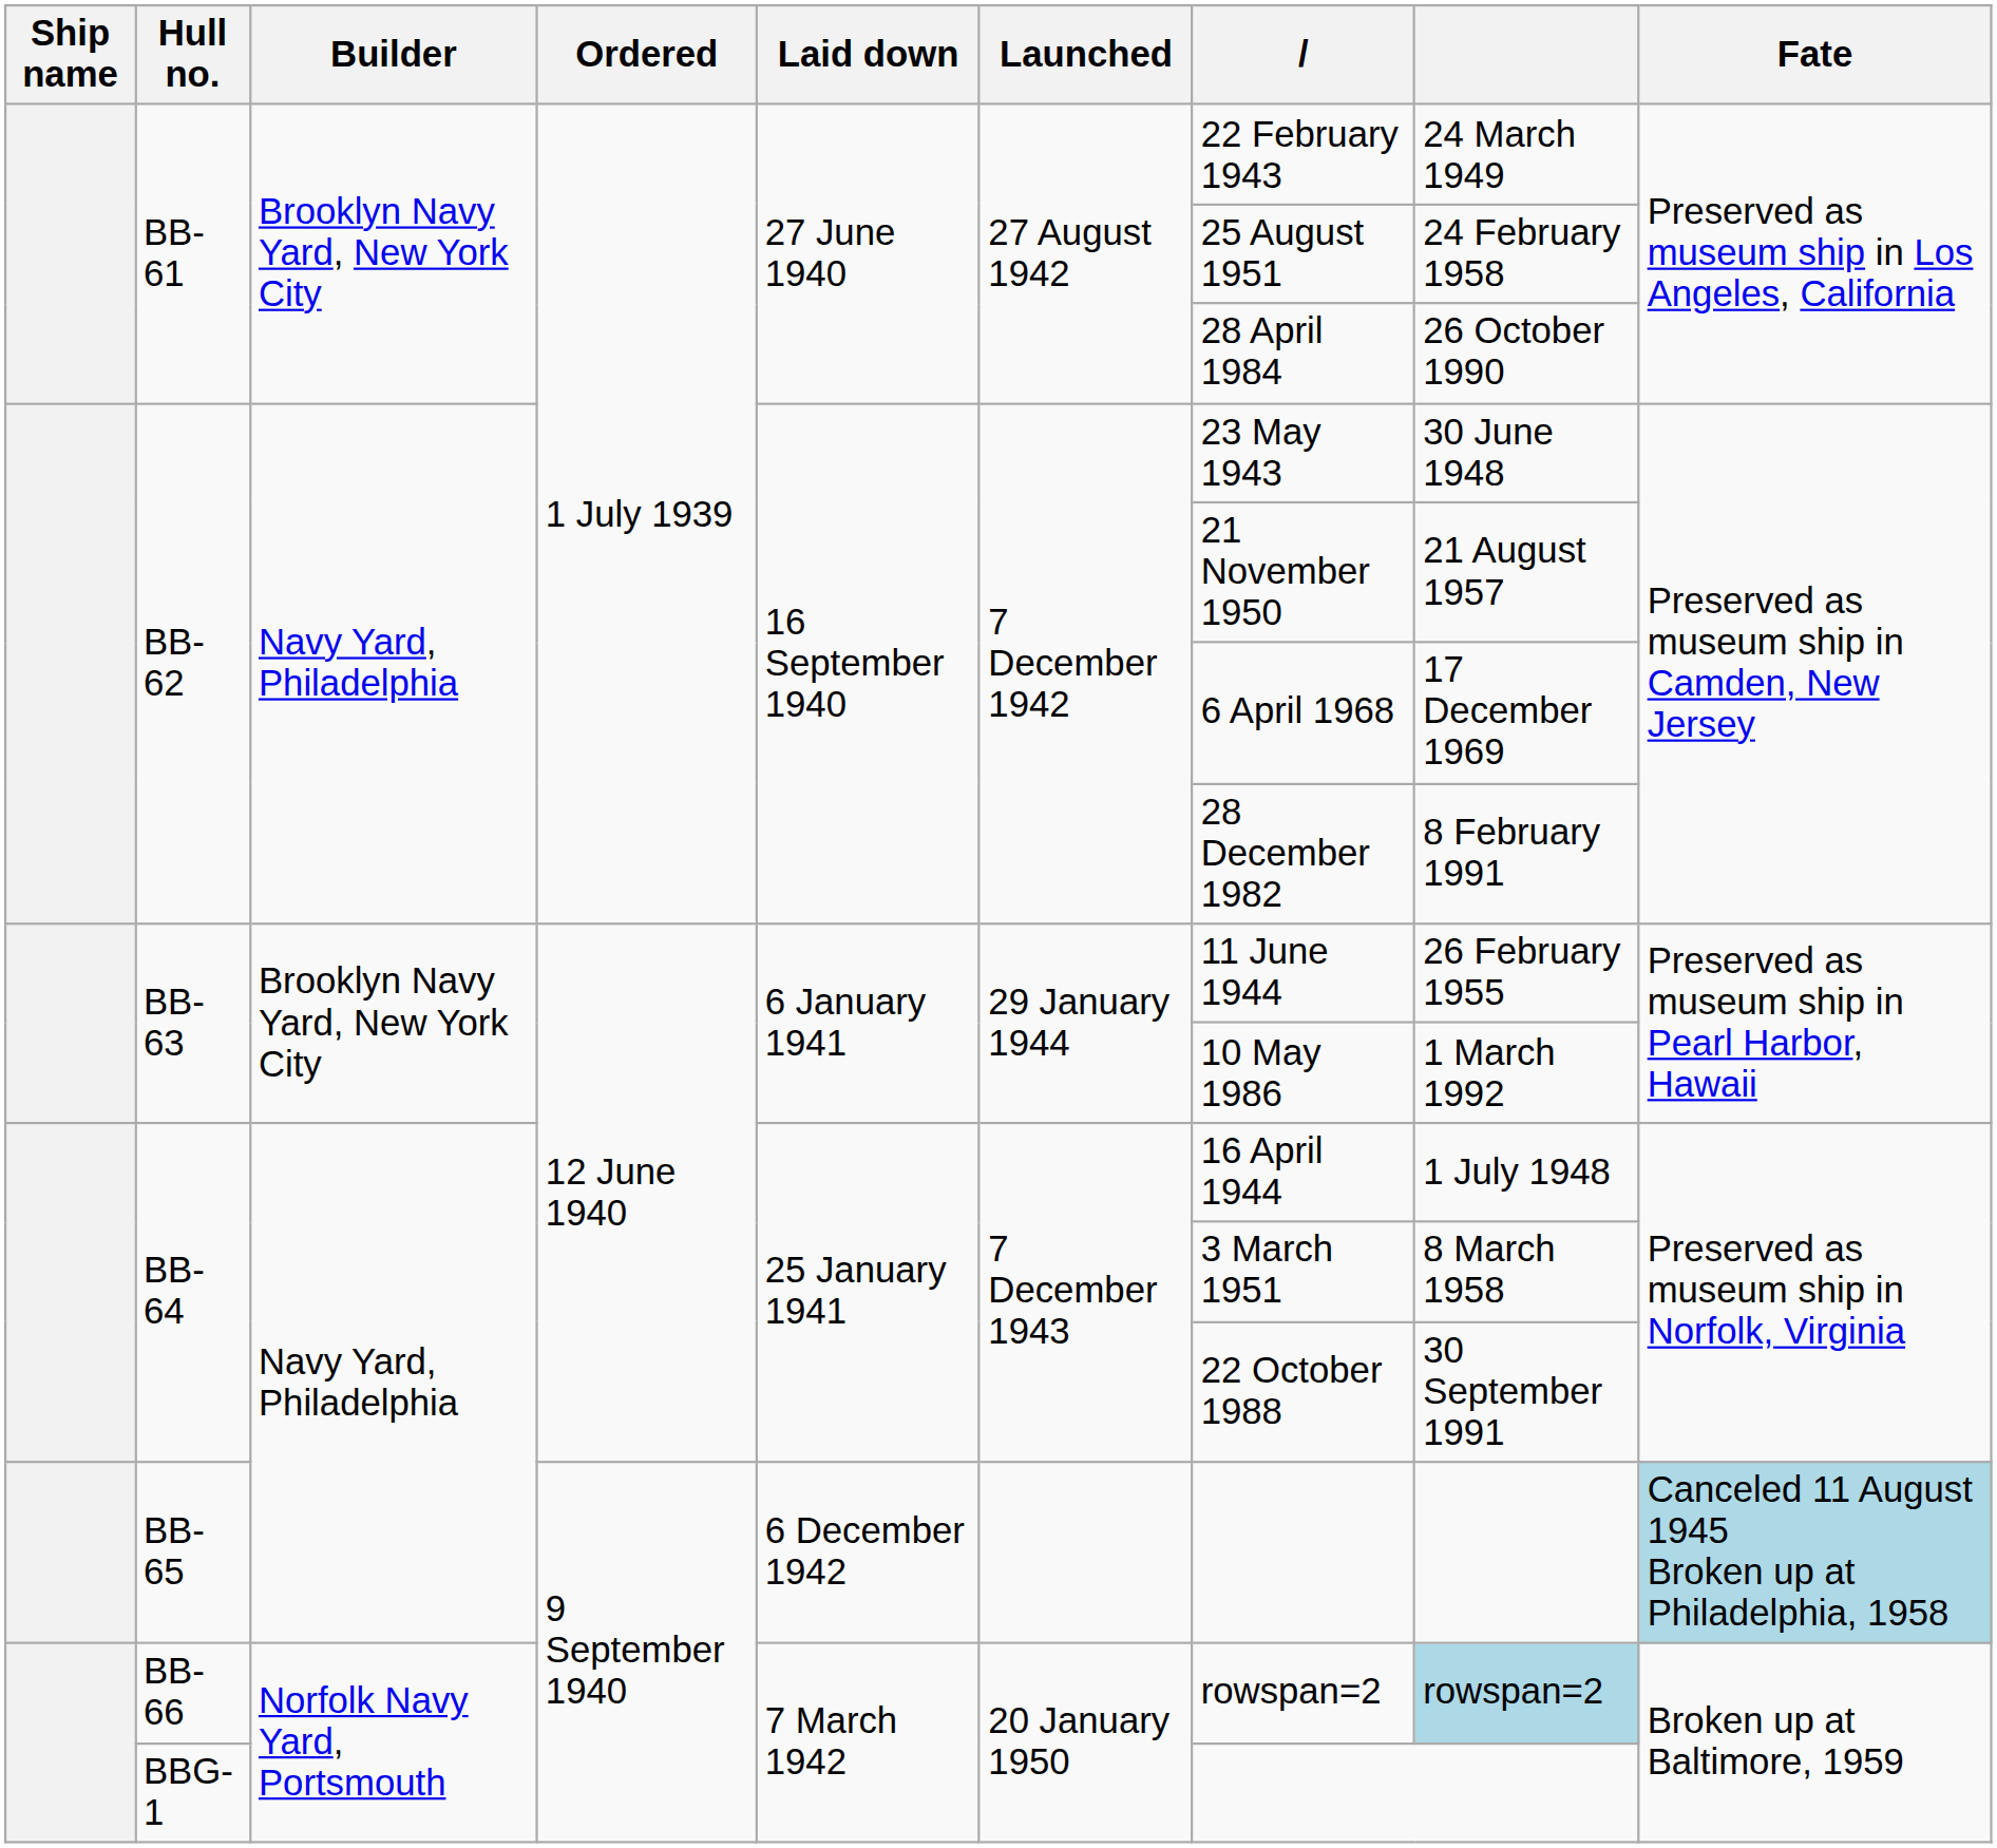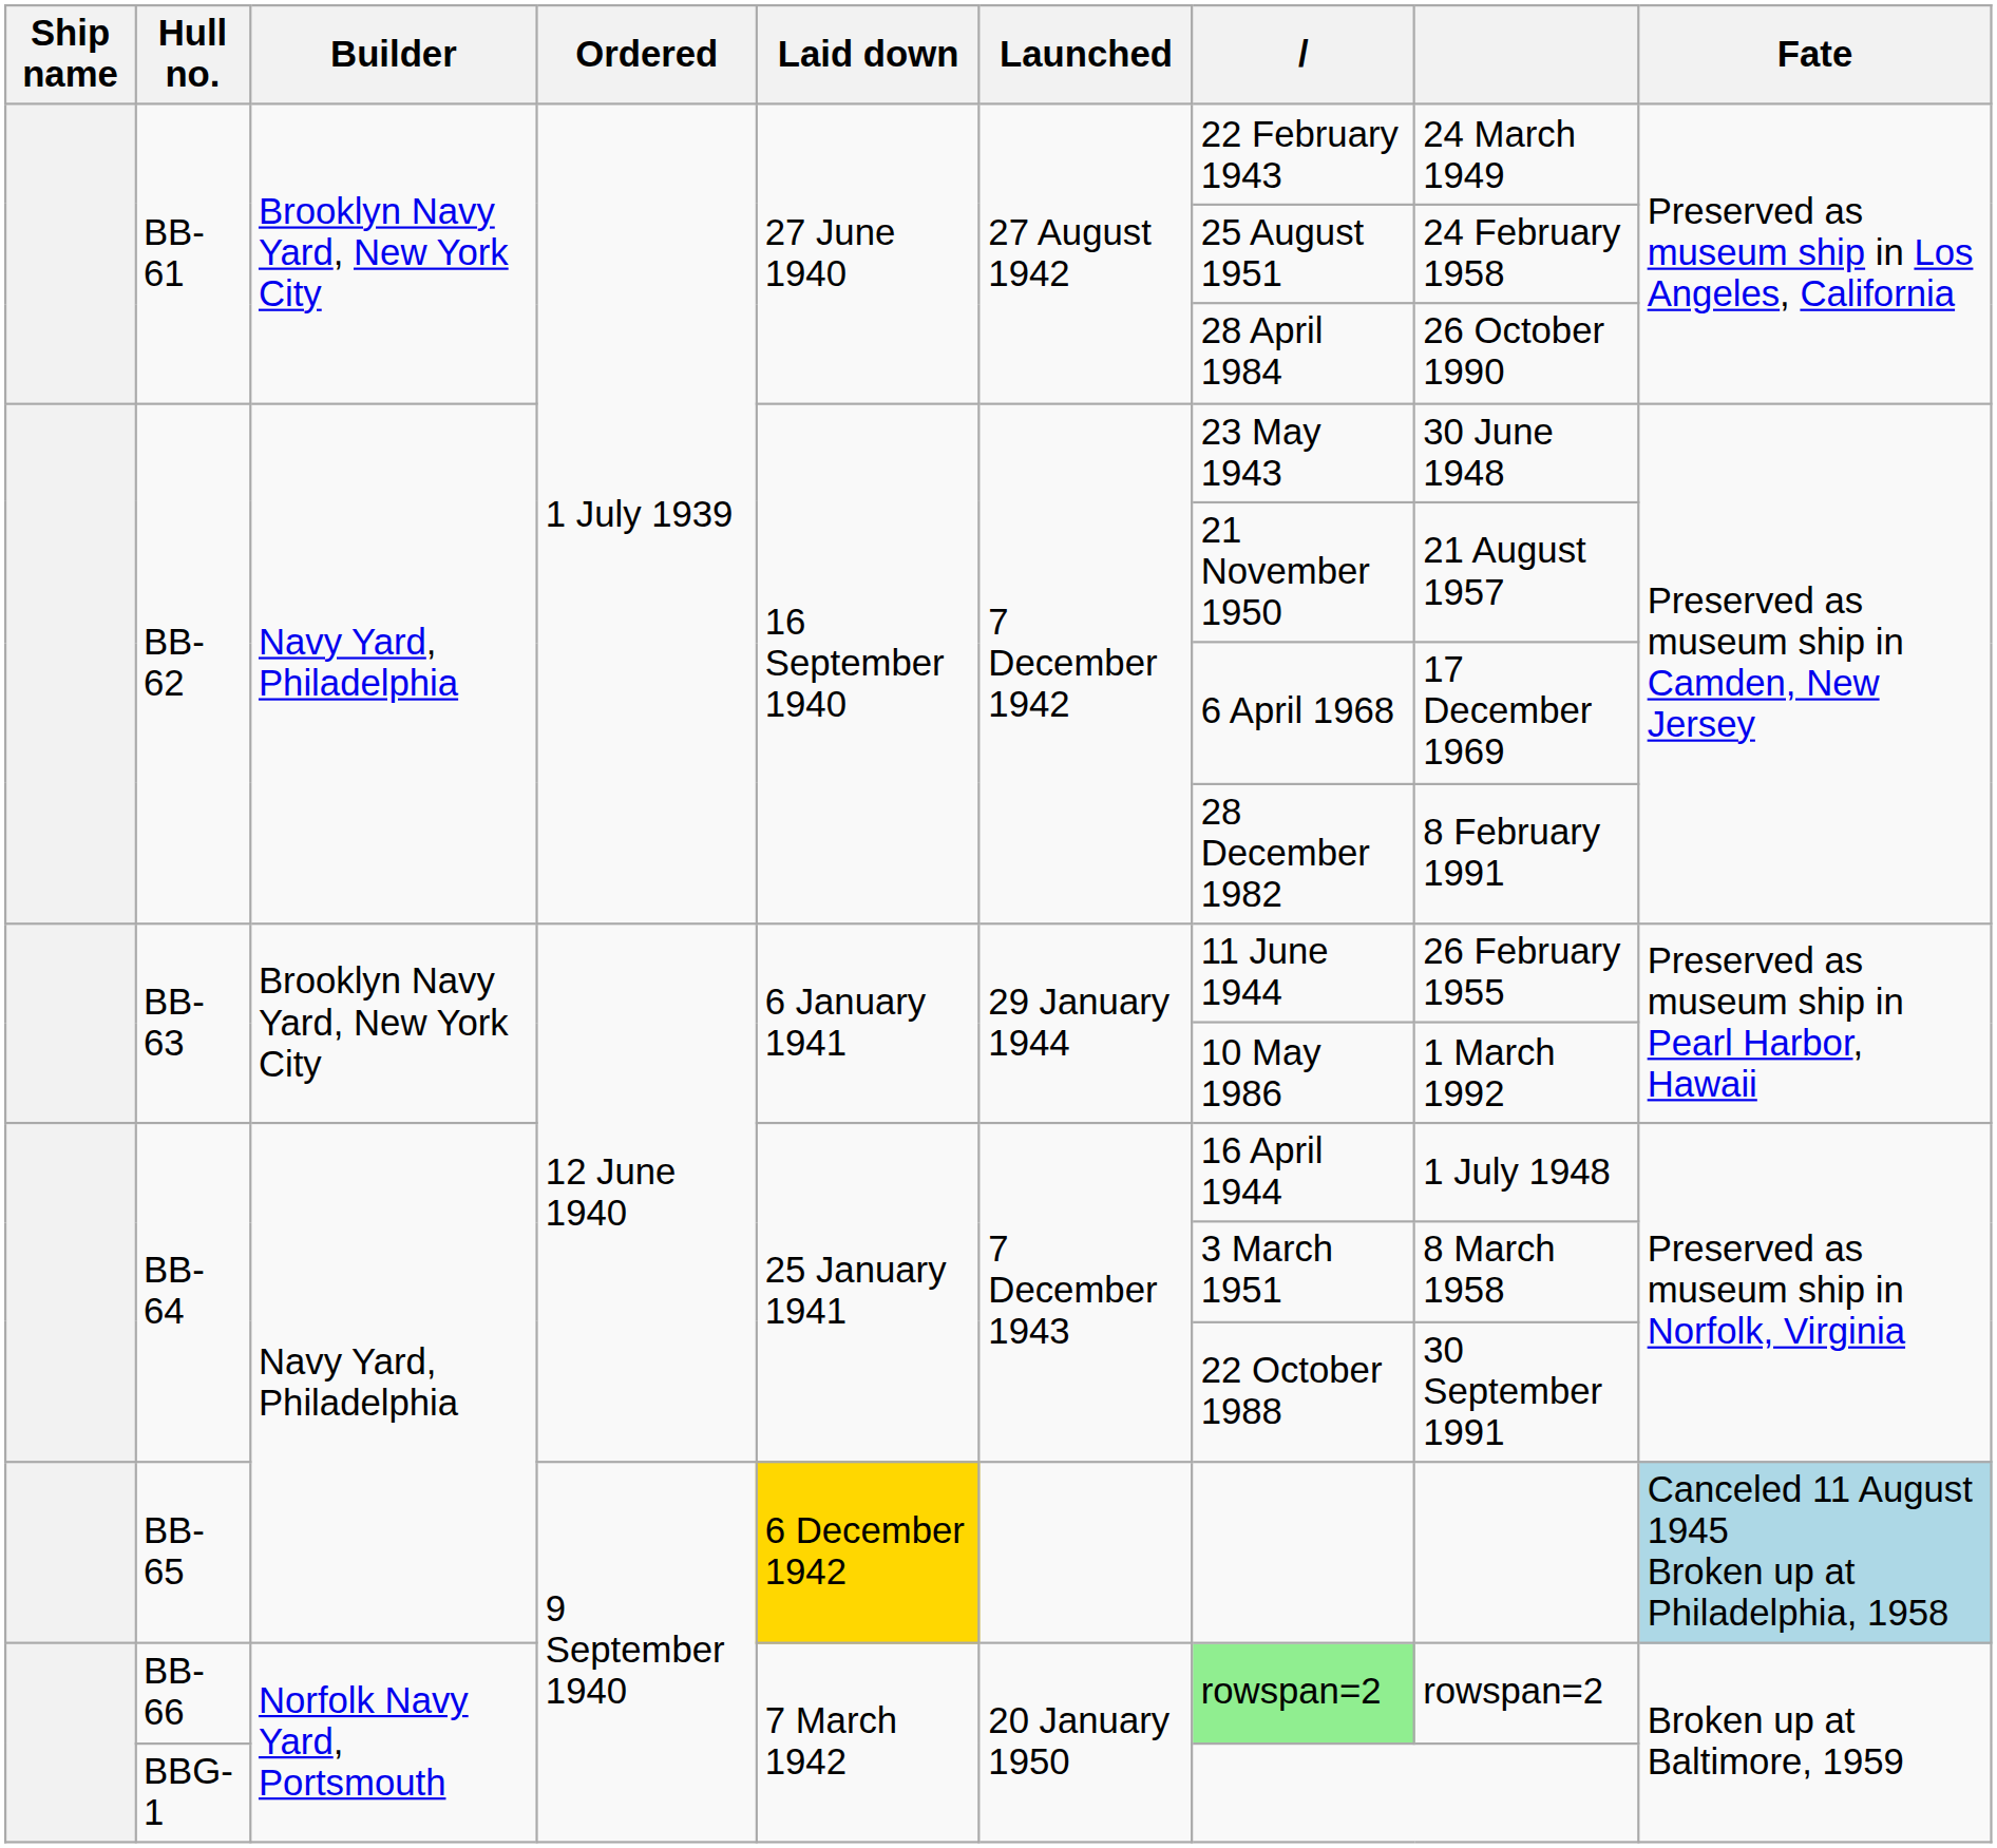BB-65 | Laid down: no background -> gold background
BB-66 | column 7: no background -> lightgreen background
BB-66 | column 8: lightblue background -> no background
